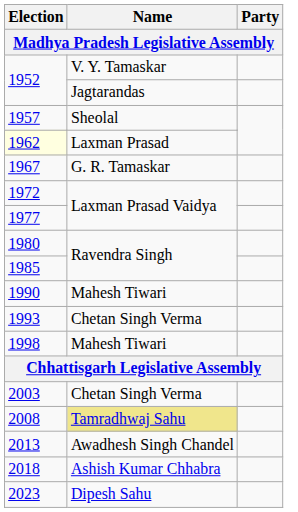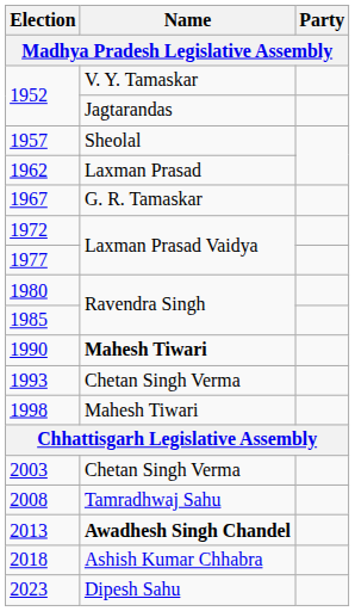1962 | Election: lightyellow background -> no background
1990 | Name: normal -> bold
2008 | Name: khaki background -> no background
2013 | Name: normal -> bold
